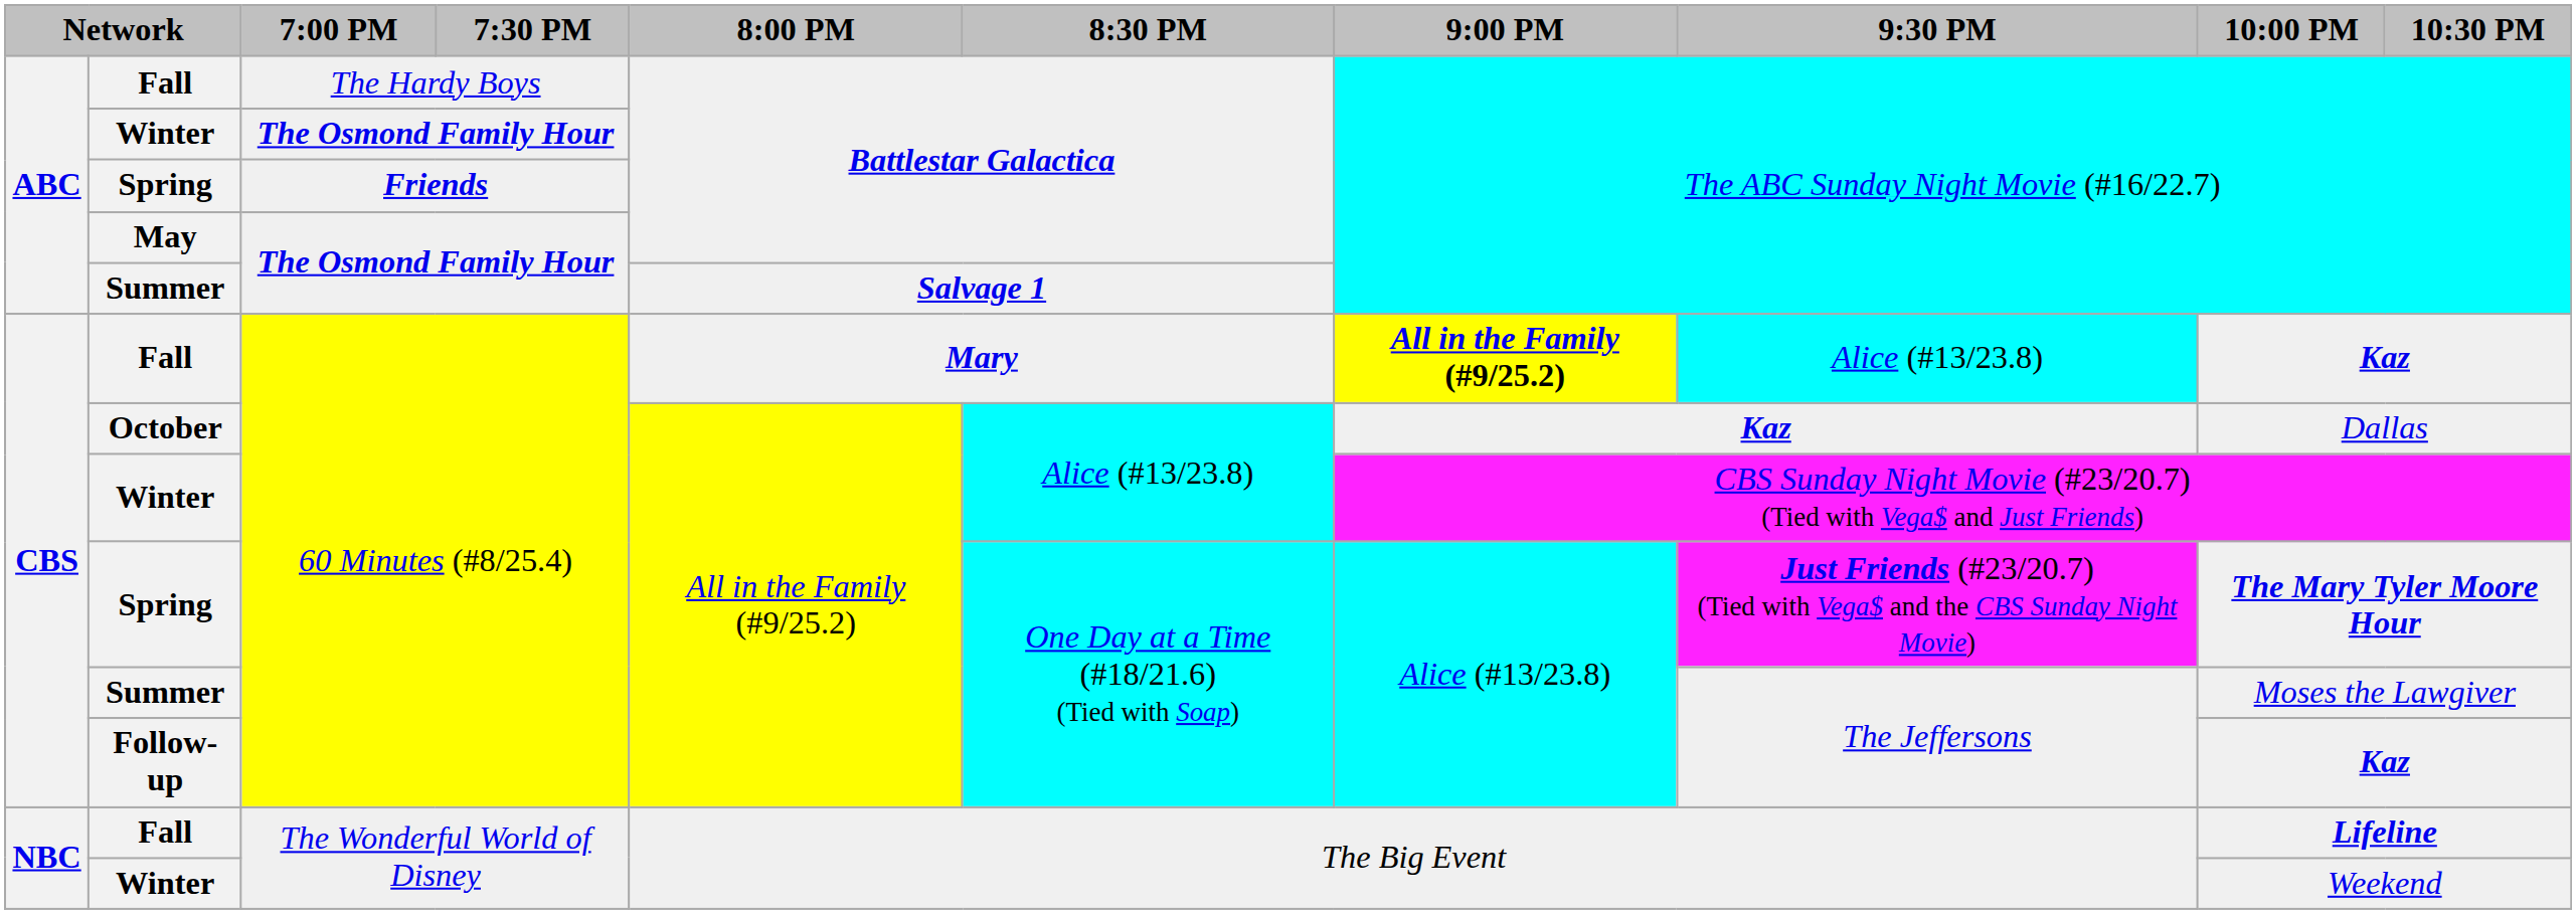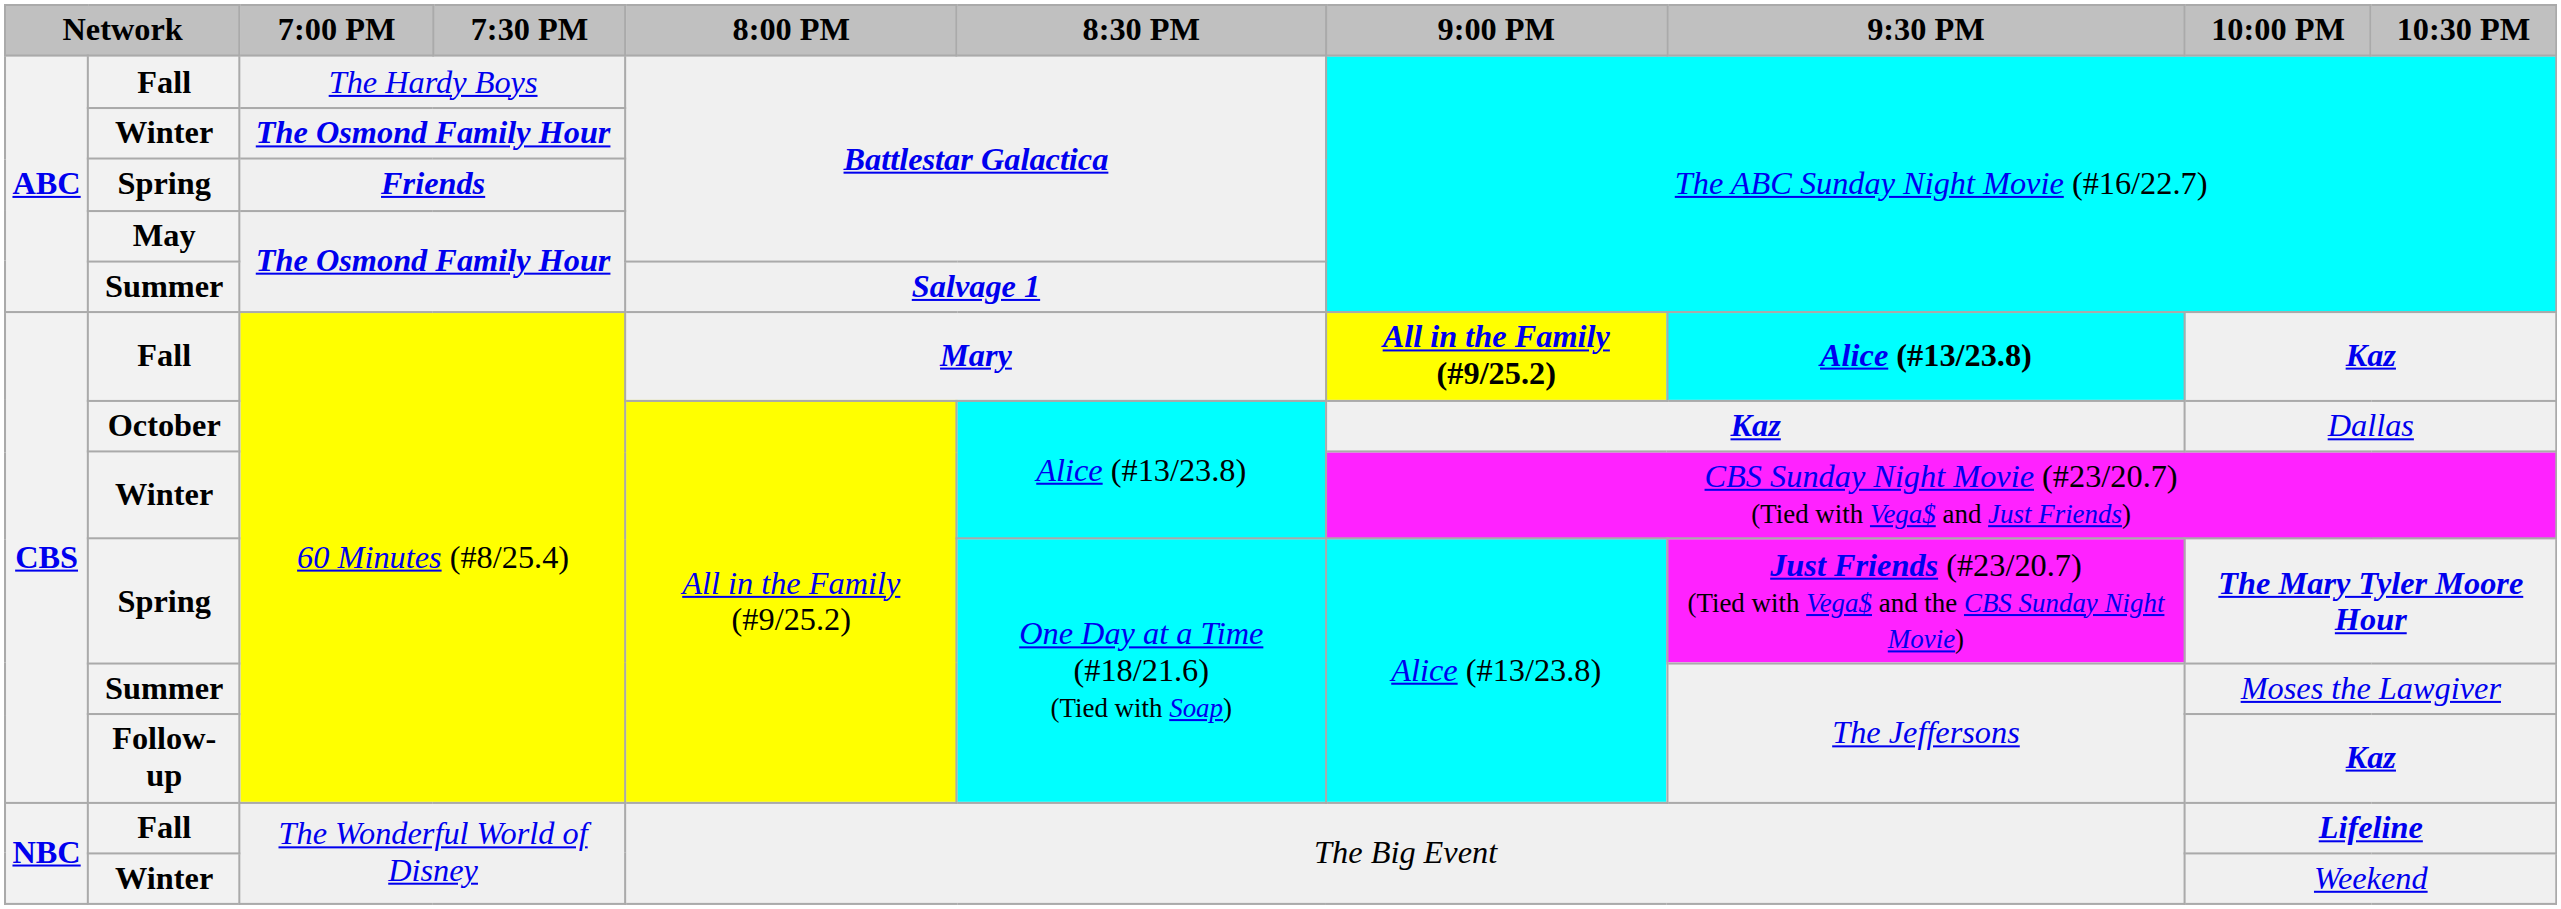Fall / 60 Minutes (#8/25.4) | 9:30 PM: normal -> bold
